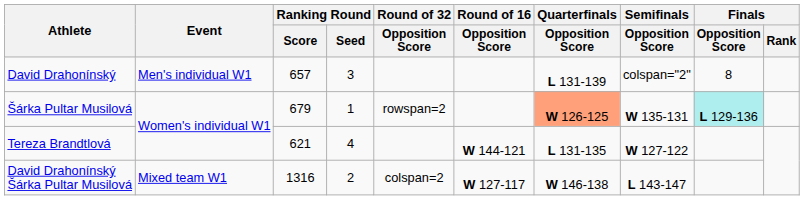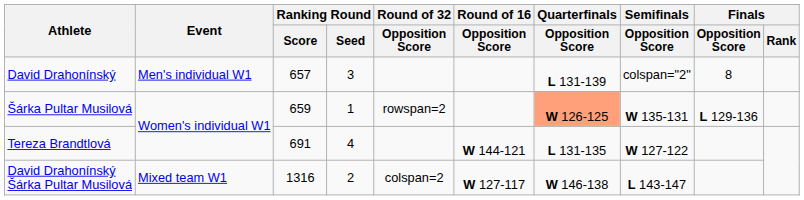Šárka Pultar Musilová | Ranking Round / Score: 679 -> 659
Šárka Pultar Musilová | Finals / Opposition Score: paleturquoise background -> no background
Tereza Brandtlová | Ranking Round / Score: 621 -> 691
